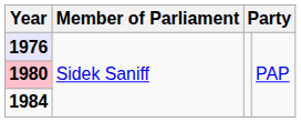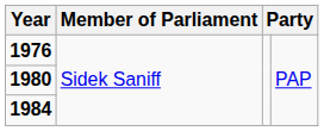1976 | Year: lavender background -> no background
1980 | Year: pink background -> no background
